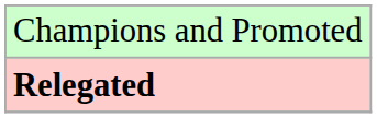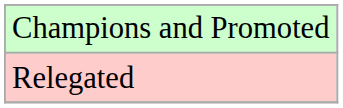row 2 | column 1: bold -> normal
